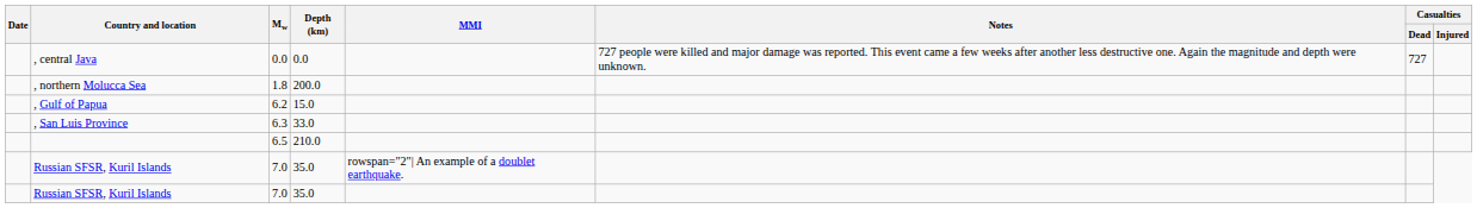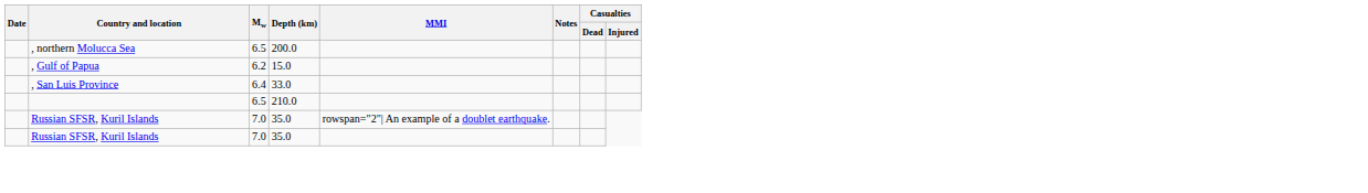- row: , central Java | 0.0 | 0.0 | 727 people were killed and major damage was reported. This event came a few weeks after another less destructive one. Again the magnitude and depth were unknown. | 727
, northern Molucca Sea | Mw: 1.8 -> 6.5
, San Luis Province | Mw: 6.3 -> 6.4
